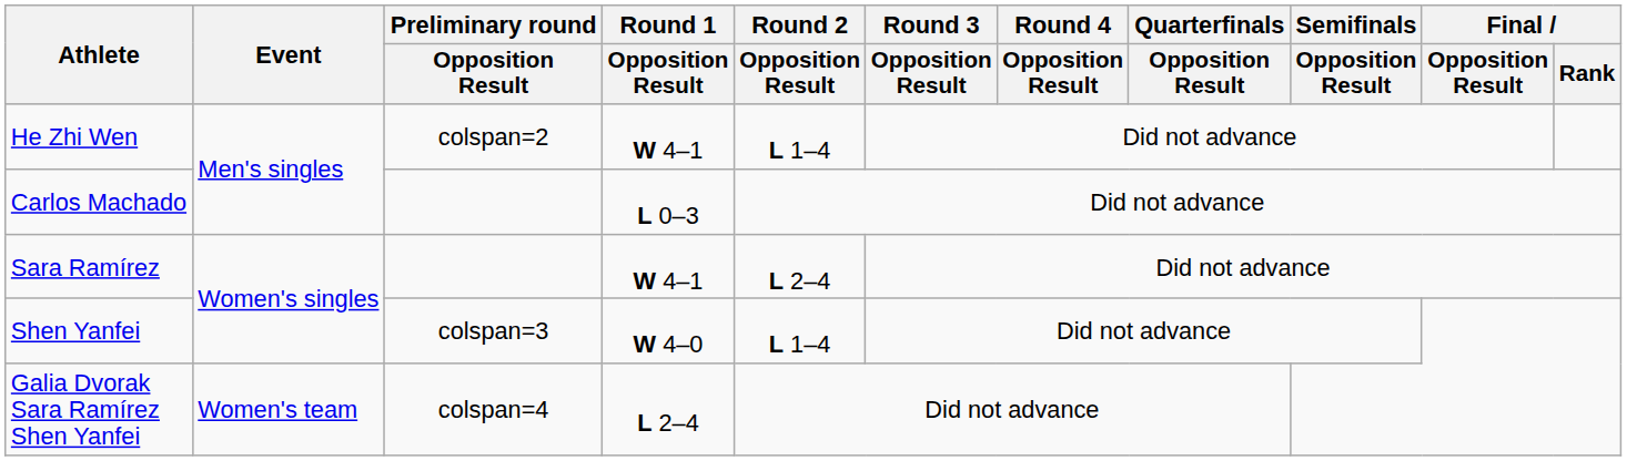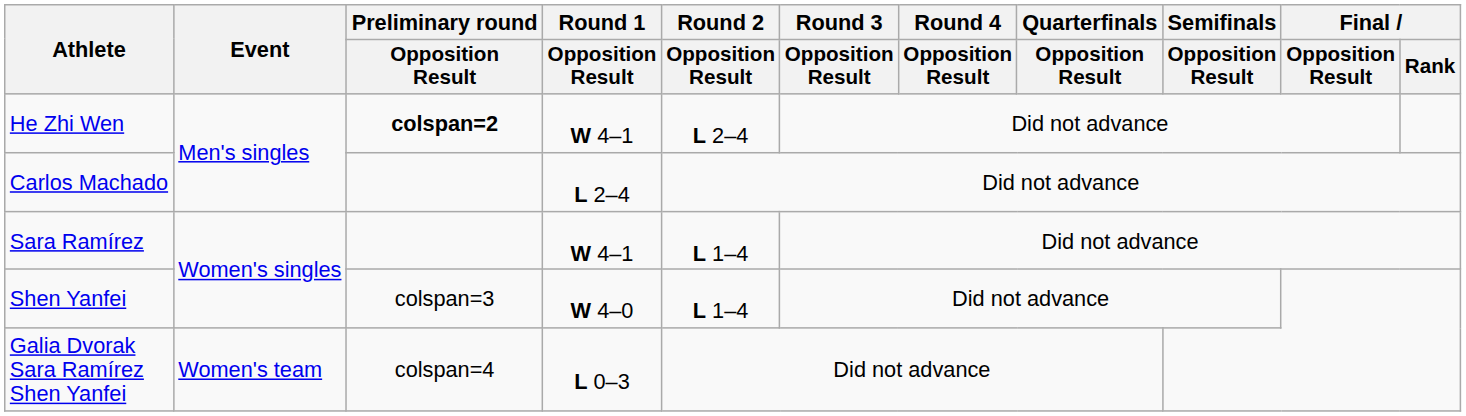He Zhi Wen | Preliminary round / Opposition Result: normal -> bold
He Zhi Wen | Round 2 / Opposition Result: L 1–4 -> L 2–4
Carlos Machado | Round 1 / Opposition Result: L 0–3 -> L 2–4
Sara Ramírez | Round 2 / Opposition Result: L 2–4 -> L 1–4
Galia Dvorak Sara Ramírez Shen Yanfei | Round 1 / Opposition Result: L 2–4 -> L 0–3
